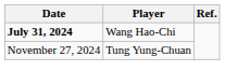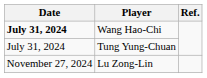Tung Yung-Chuan | Date: November 27, 2024 -> July 31, 2024
+ row: November 27, 2024 | Lu Zong-Lin
